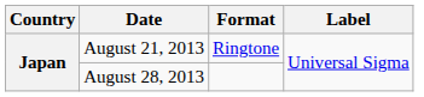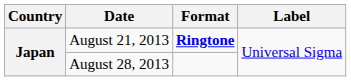August 21, 2013 | Format: normal -> bold
